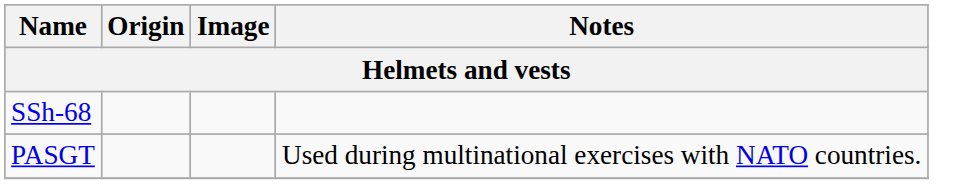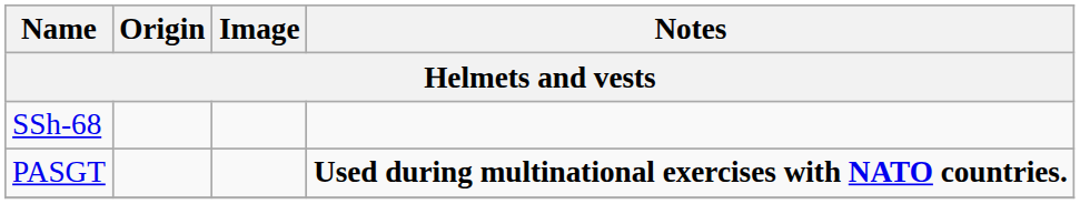PASGT | Notes: normal -> bold
